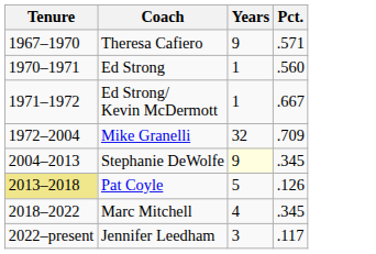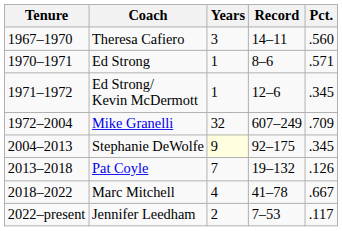+ column: Record | 14–11 | 8–6 | 12–6 | 607–249 | 92–175 | 19–132 | 41–78 | 7–53
Theresa Cafiero | Years: 9 -> 3
Theresa Cafiero | Pct.: .571 -> .560
Ed Strong | Pct.: .560 -> .571
Ed Strong/ Kevin McDermott | Pct.: .667 -> .345
Pat Coyle | Tenure: khaki background -> no background
Pat Coyle | Years: 5 -> 7
Marc Mitchell | Pct.: .345 -> .667
Jennifer Leedham | Years: 3 -> 2
